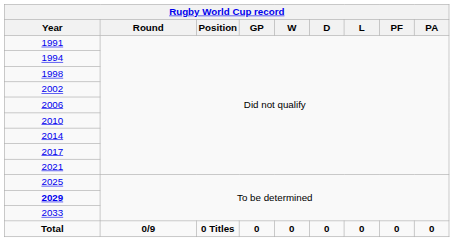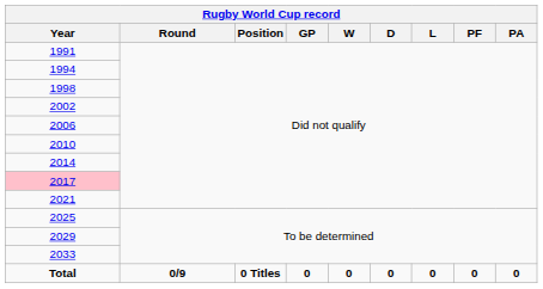2017 | Rugby World Cup record / Year: no background -> pink background
2029 | Rugby World Cup record / Year: bold -> normal
